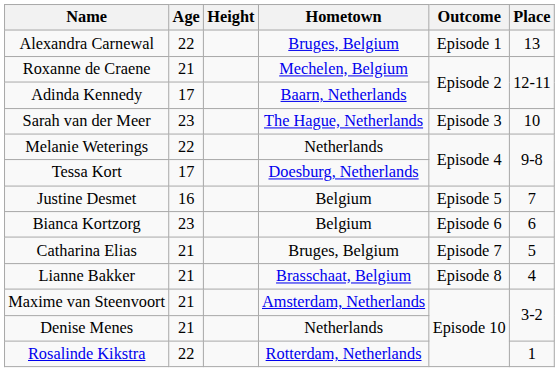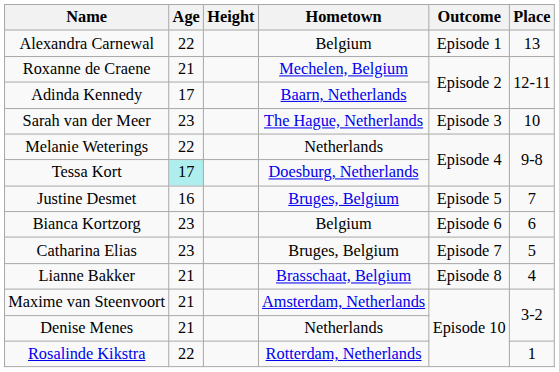Alexandra Carnewal | Hometown: Bruges, Belgium -> Belgium
Tessa Kort | Age: no background -> paleturquoise background
Justine Desmet | Hometown: Belgium -> Bruges, Belgium
Catharina Elias | Age: 21 -> 23
